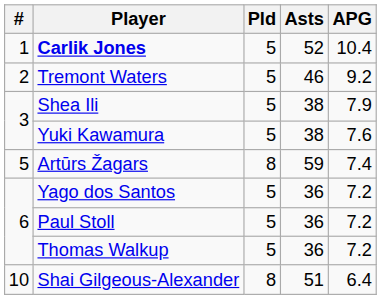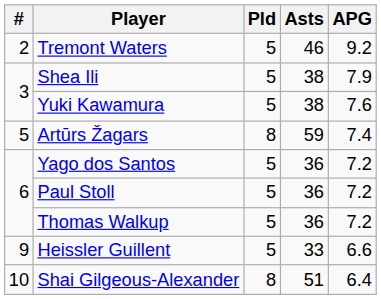- row: 1 | Carlik Jones | 5 | 52 | 10.4
+ row: 9 | Heissler Guillent | 5 | 33 | 6.6
